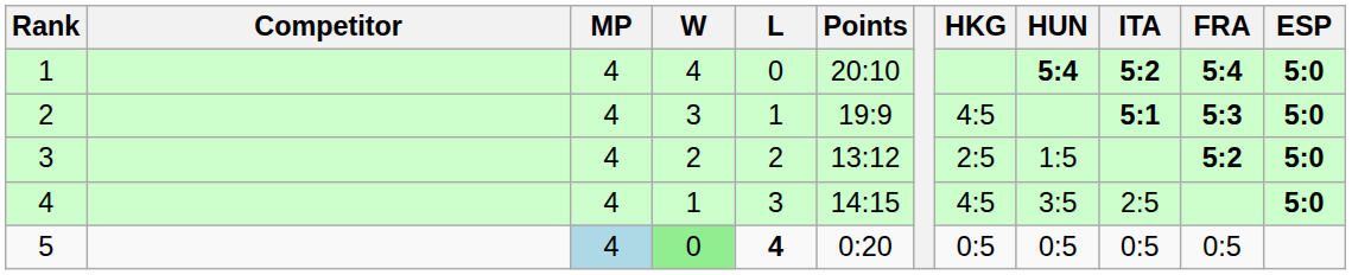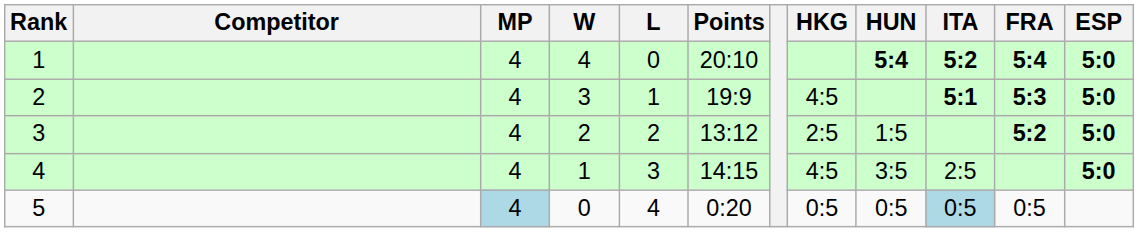5 | W: lightgreen background -> no background
5 | L: bold -> normal
5 | ITA: no background -> lightblue background
